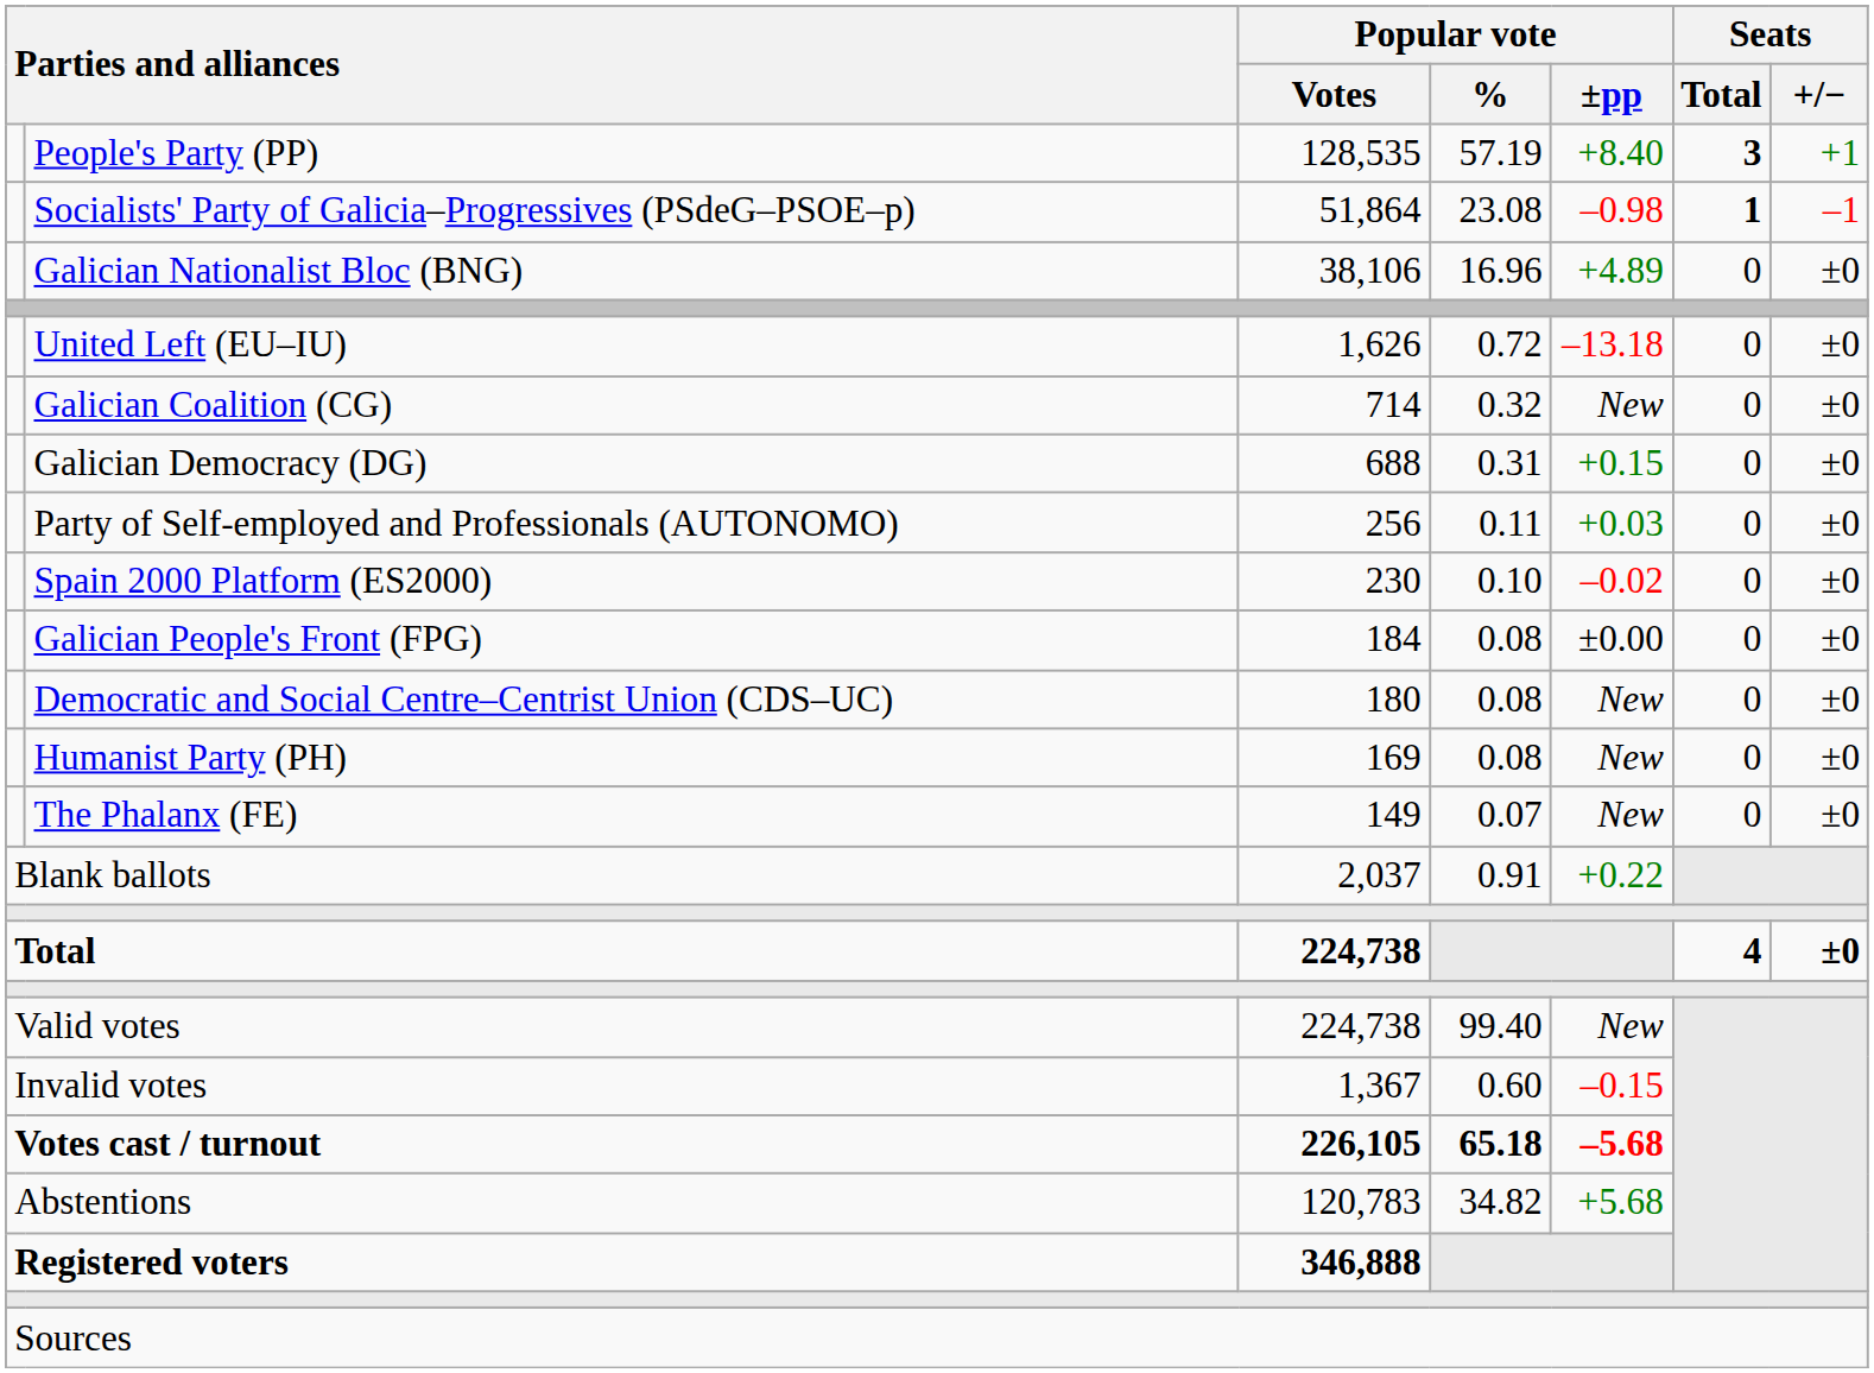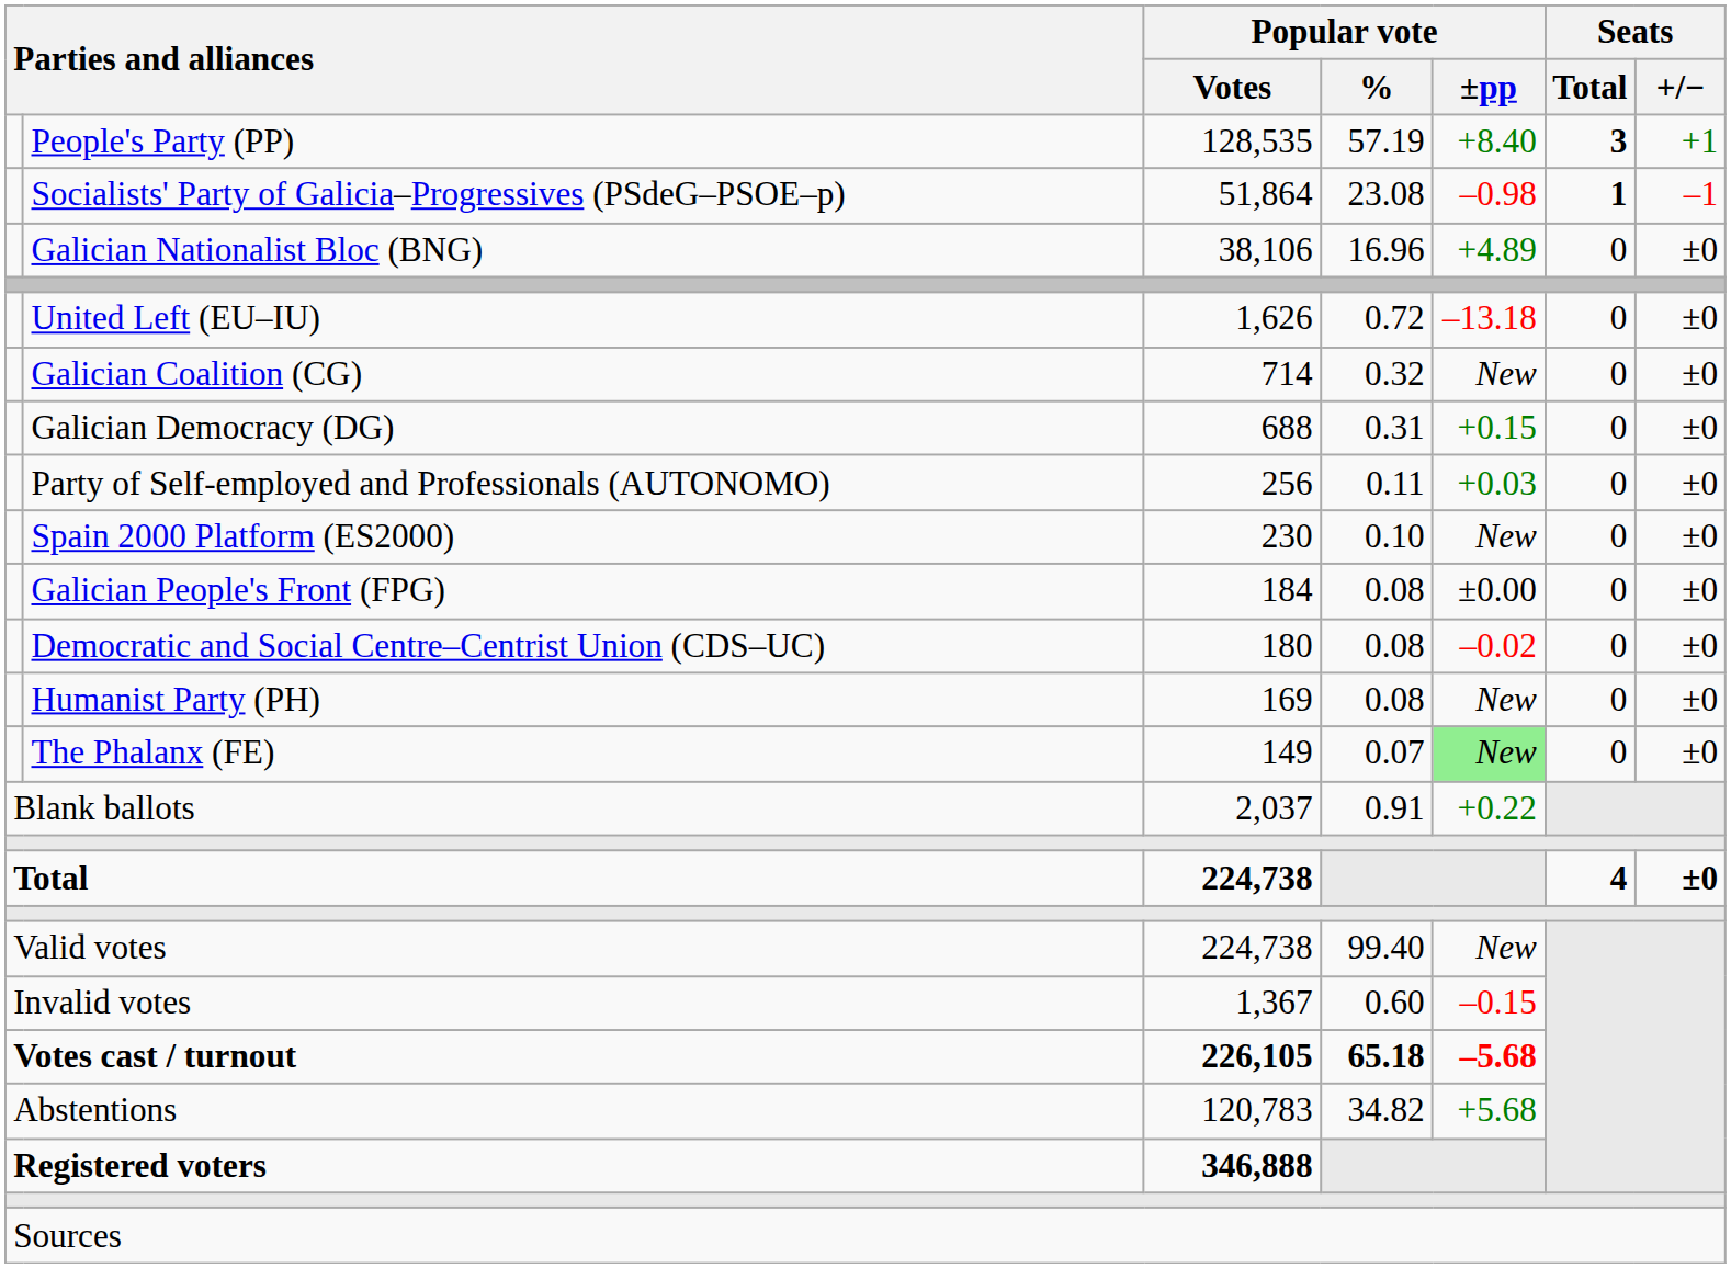Spain 2000 Platform (ES2000) | Popular vote / ±pp: –0.02 -> New
Democratic and Social Centre–Centrist Union (CDS–UC) | Popular vote / ±pp: New -> –0.02
The Phalanx (FE) | Popular vote / ±pp: no background -> lightgreen background
